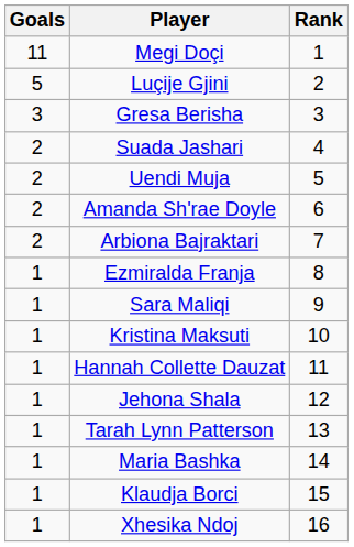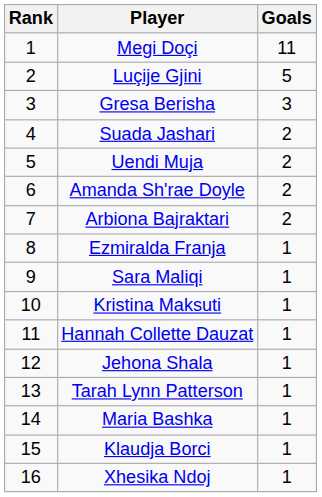columns swapped: Rank <-> Goals
